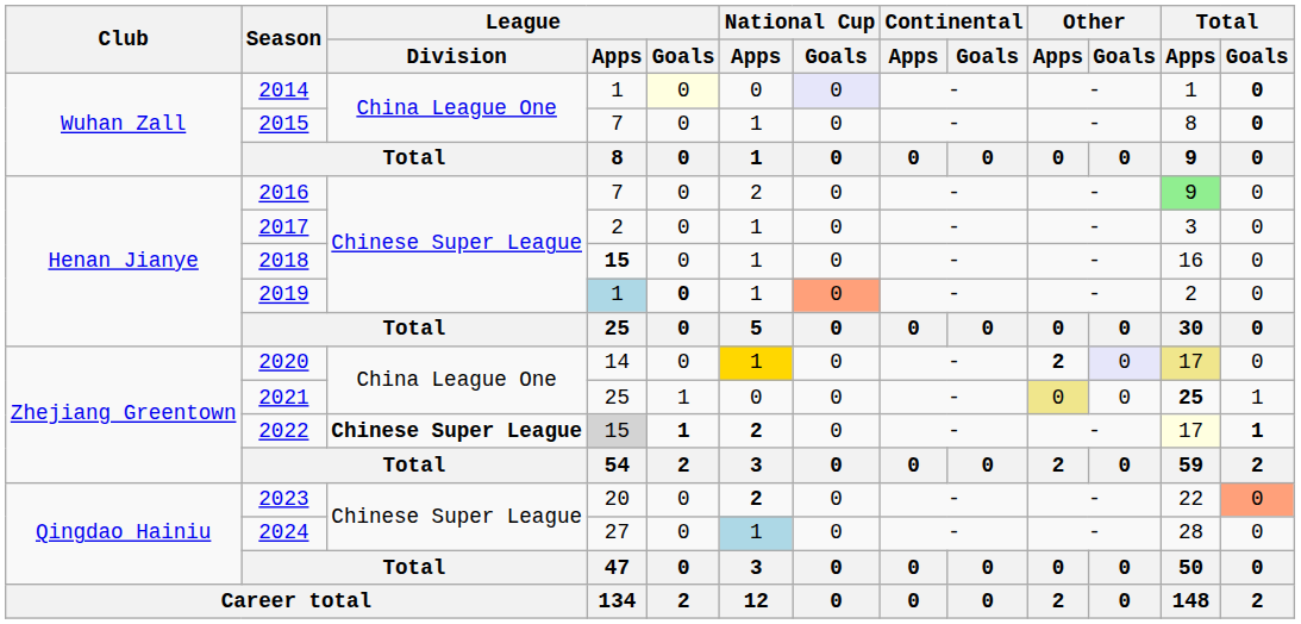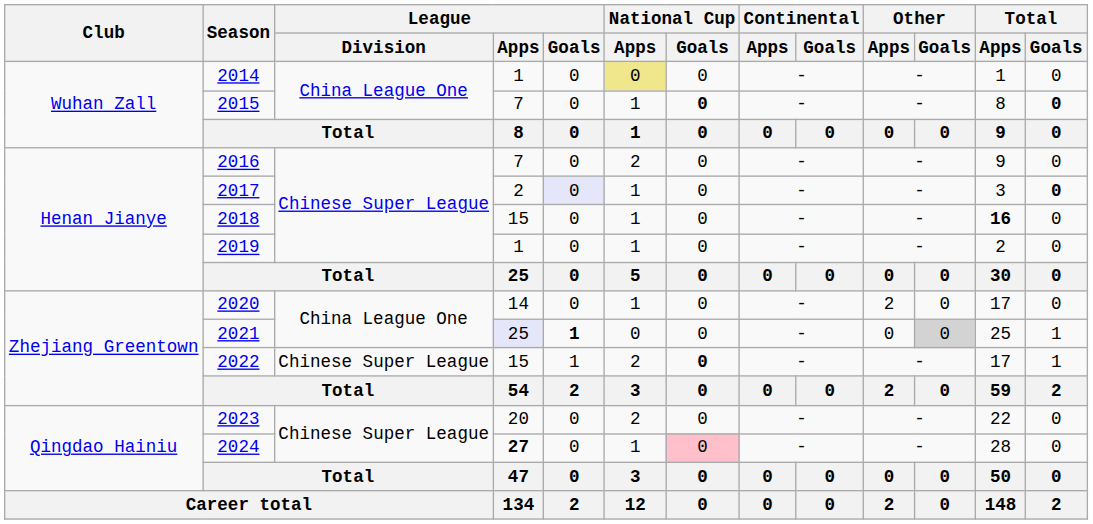2014 | League / Goals: lightyellow background -> no background
2014 | National Cup / Apps: no background -> khaki background
2014 | National Cup / Goals: lavender background -> no background
2014 | Total / Goals: bold -> normal
2015 | National Cup / Goals: normal -> bold
2016 | Total / Apps: lightgreen background -> no background
2017 | League / Goals: no background -> lavender background
2017 | Total / Goals: normal -> bold
2018 | League / Apps: bold -> normal
2018 | Total / Apps: normal -> bold
2019 | League / Apps: lightblue background -> no background
2019 | League / Goals: bold -> normal
2019 | National Cup / Goals: lightsalmon background -> no background
2020 | National Cup / Apps: gold background -> no background
2020 | Other / Apps: bold -> normal
2020 | Other / Goals: lavender background -> no background
2020 | Total / Apps: khaki background -> no background
2021 | League / Apps: no background -> lavender background
2021 | League / Goals: normal -> bold
2021 | Other / Apps: khaki background -> no background
2021 | Other / Goals: no background -> lightgrey background
2021 | Total / Apps: bold -> normal
2022 | League / Division: bold -> normal
2022 | League / Apps: lightgrey background -> no background
2022 | League / Goals: bold -> normal
2022 | National Cup / Apps: bold -> normal
2022 | National Cup / Goals: normal -> bold
2022 | Total / Apps: lightyellow background -> no background
2022 | Total / Goals: bold -> normal
2023 | National Cup / Apps: bold -> normal
2023 | Total / Goals: lightsalmon background -> no background
2024 | League / Apps: normal -> bold
2024 | National Cup / Apps: lightblue background -> no background
2024 | National Cup / Goals: no background -> pink background
